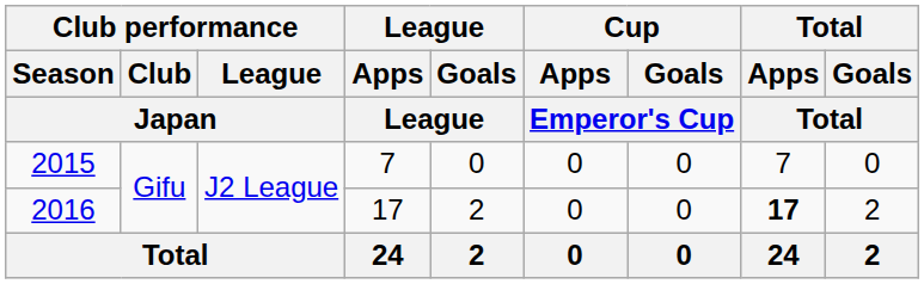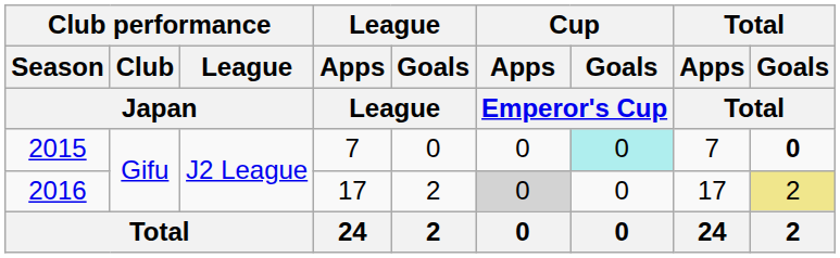2015 | Cup / Goals / Emperor's Cup: no background -> paleturquoise background
2015 | Total / Goals / Total: normal -> bold
2016 | Cup / Apps / Emperor's Cup: no background -> lightgrey background
2016 | Total / Apps / Total: bold -> normal
2016 | Total / Goals / Total: no background -> khaki background
